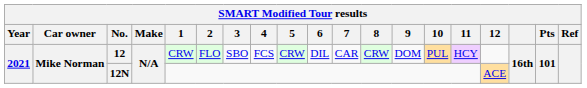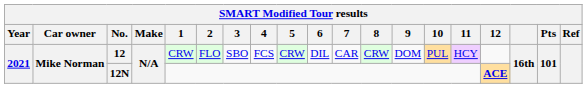12N | 12: normal -> bold
